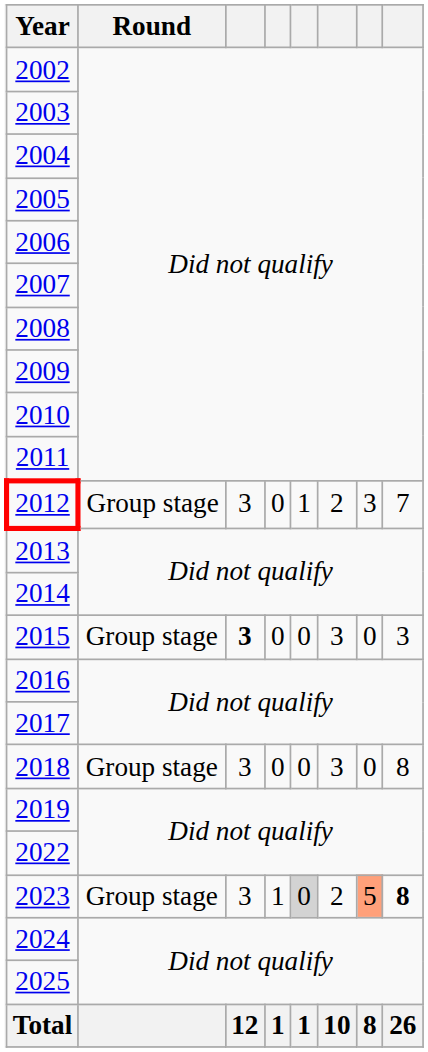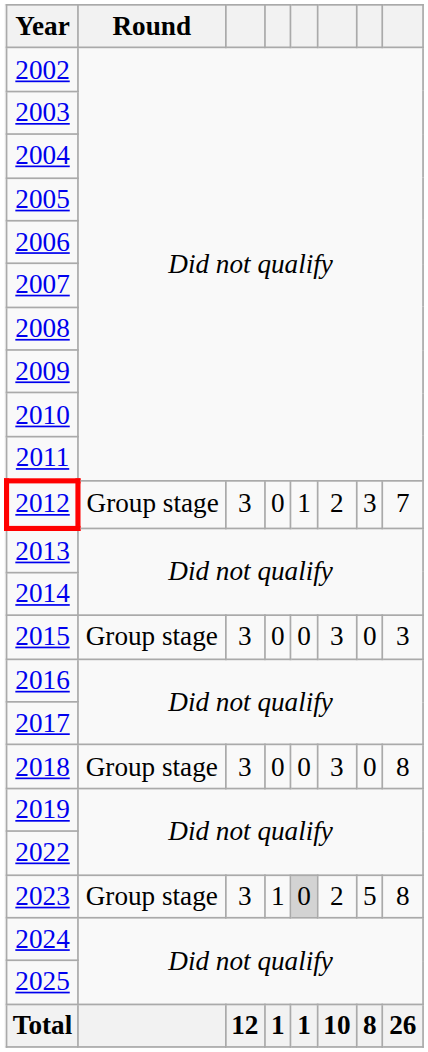2015 | column 3: bold -> normal
2023 | column 7: lightsalmon background -> no background
2023 | column 8: bold -> normal
